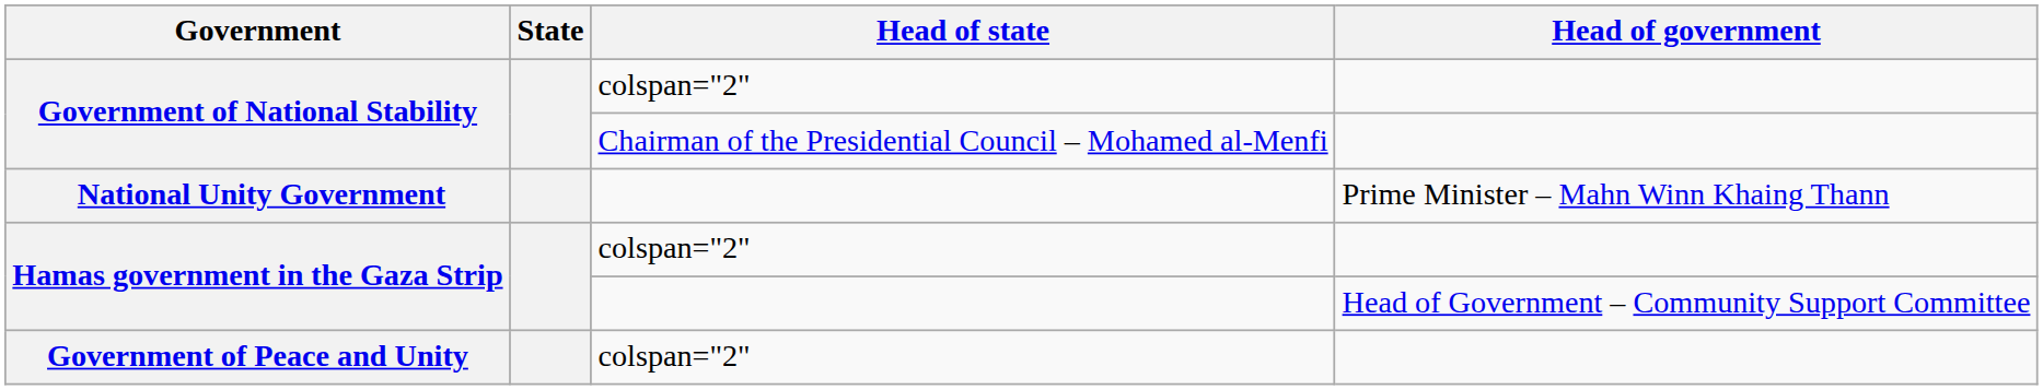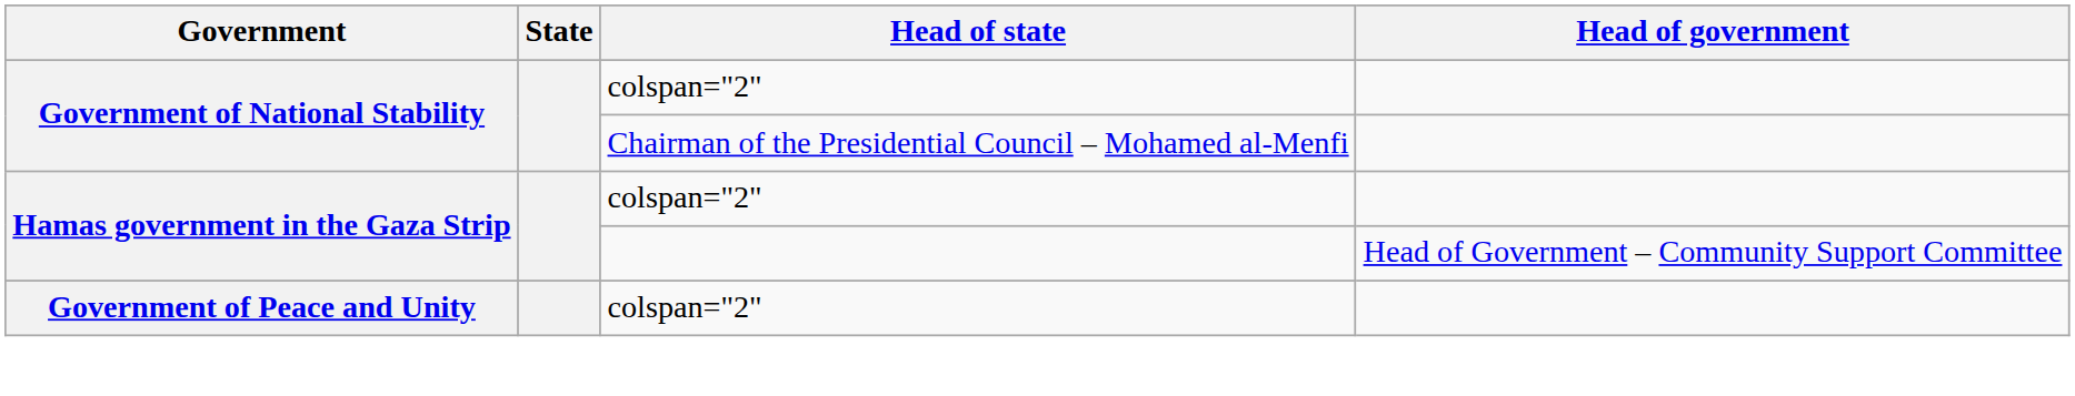- row: National Unity Government | Prime Minister – Mahn Winn Khaing Thann
